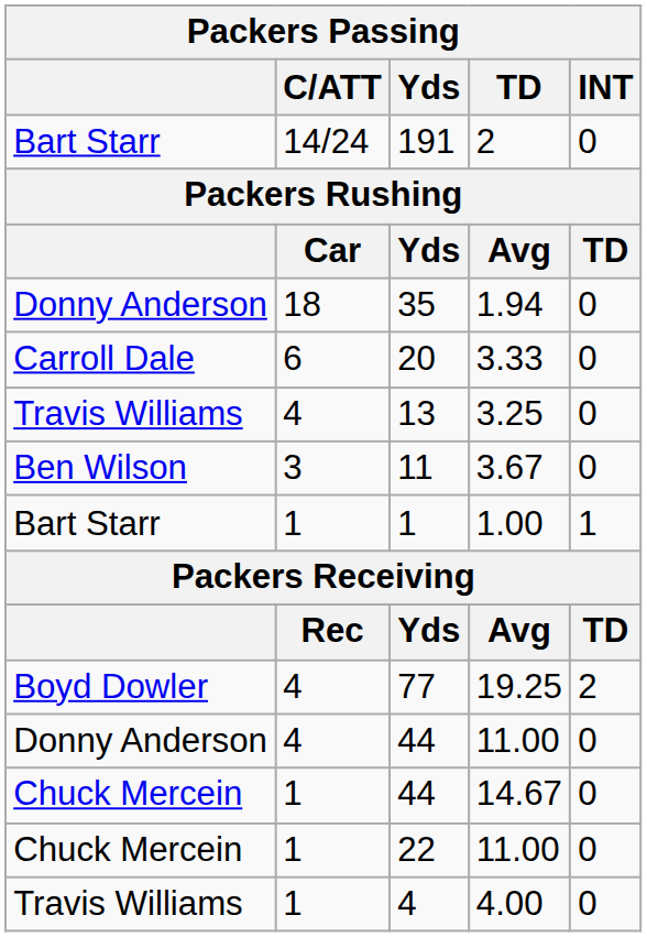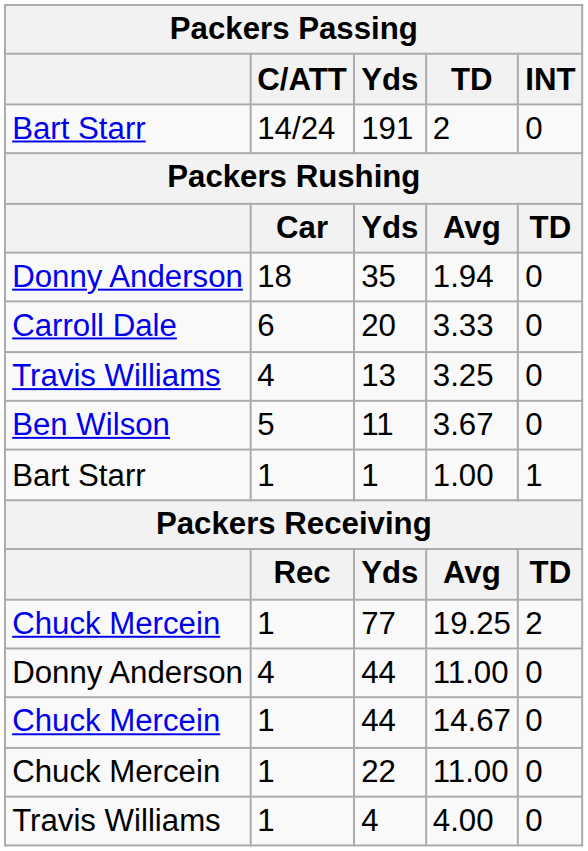11 | C/ATT: 3 -> 5
77 | column 1: Boyd Dowler -> Chuck Mercein
77 | C/ATT: 4 -> 1
